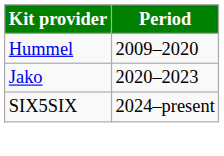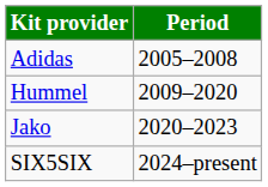+ row: Adidas | 2005–2008
